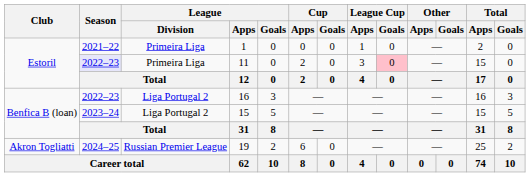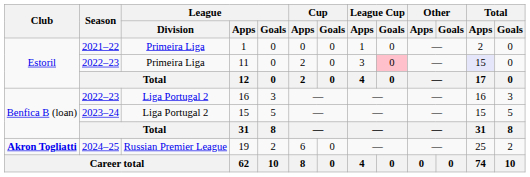11 | Season: lavender background -> no background
11 | Total / Apps: no background -> lavender background
19 | Club: normal -> bold
